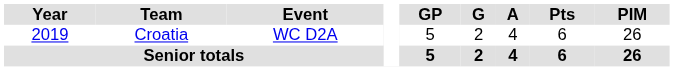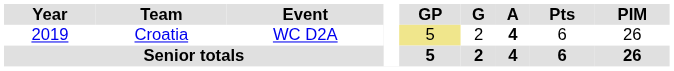Croatia | GP: no background -> khaki background
Croatia | A: normal -> bold
